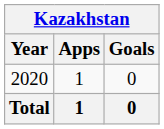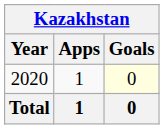2020 | Goals: no background -> lightyellow background
